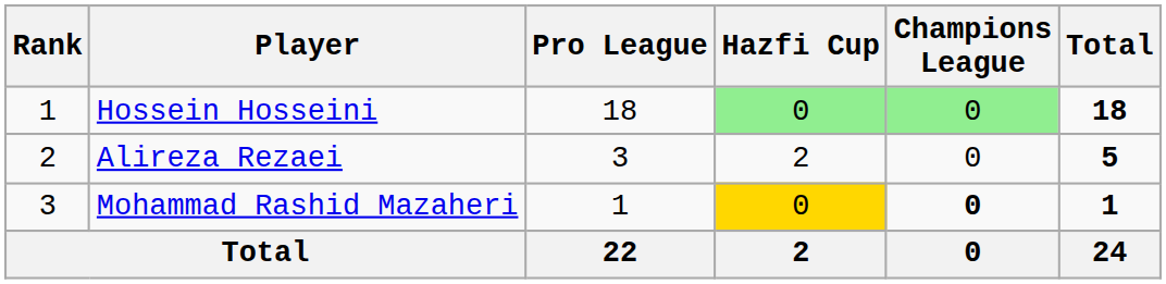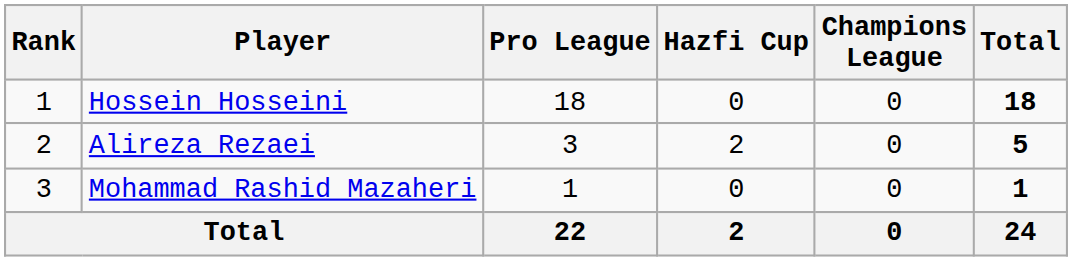Hossein Hosseini | Hazfi Cup: lightgreen background -> no background
Hossein Hosseini | Champions League: lightgreen background -> no background
Mohammad Rashid Mazaheri | Hazfi Cup: gold background -> no background
Mohammad Rashid Mazaheri | Champions League: bold -> normal
